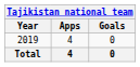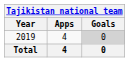2019 | Goals: no background -> lightgrey background
